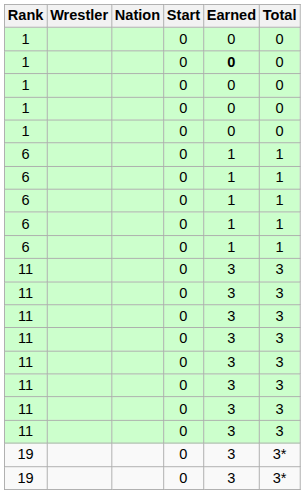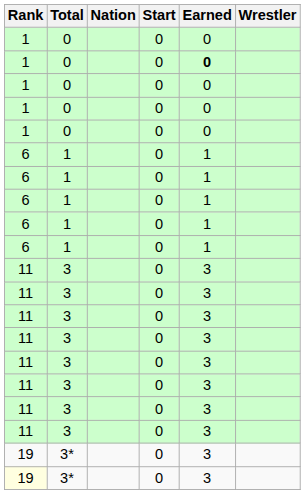columns swapped: Wrestler <-> Total
row 21 | Rank: no background -> lightyellow background
